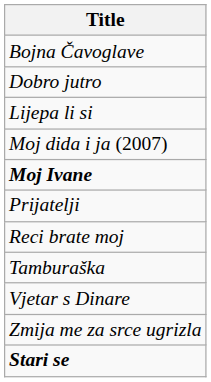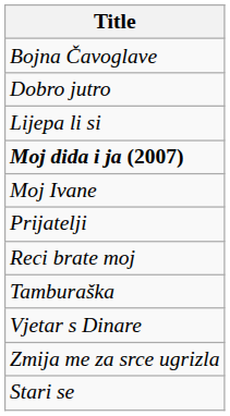row 5 | column 1: normal -> bold
row 6 | column 1: bold -> normal
row 12 | column 1: bold -> normal
